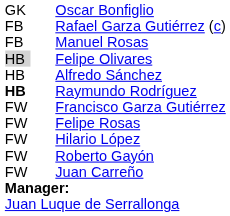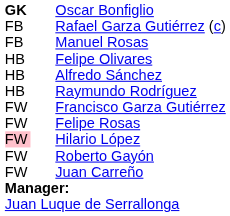Oscar Bonfiglio | column 1: normal -> bold
Felipe Olivares | column 1: lightgrey background -> no background
Raymundo Rodríguez | column 1: bold -> normal
Hilario López | column 1: no background -> pink background
